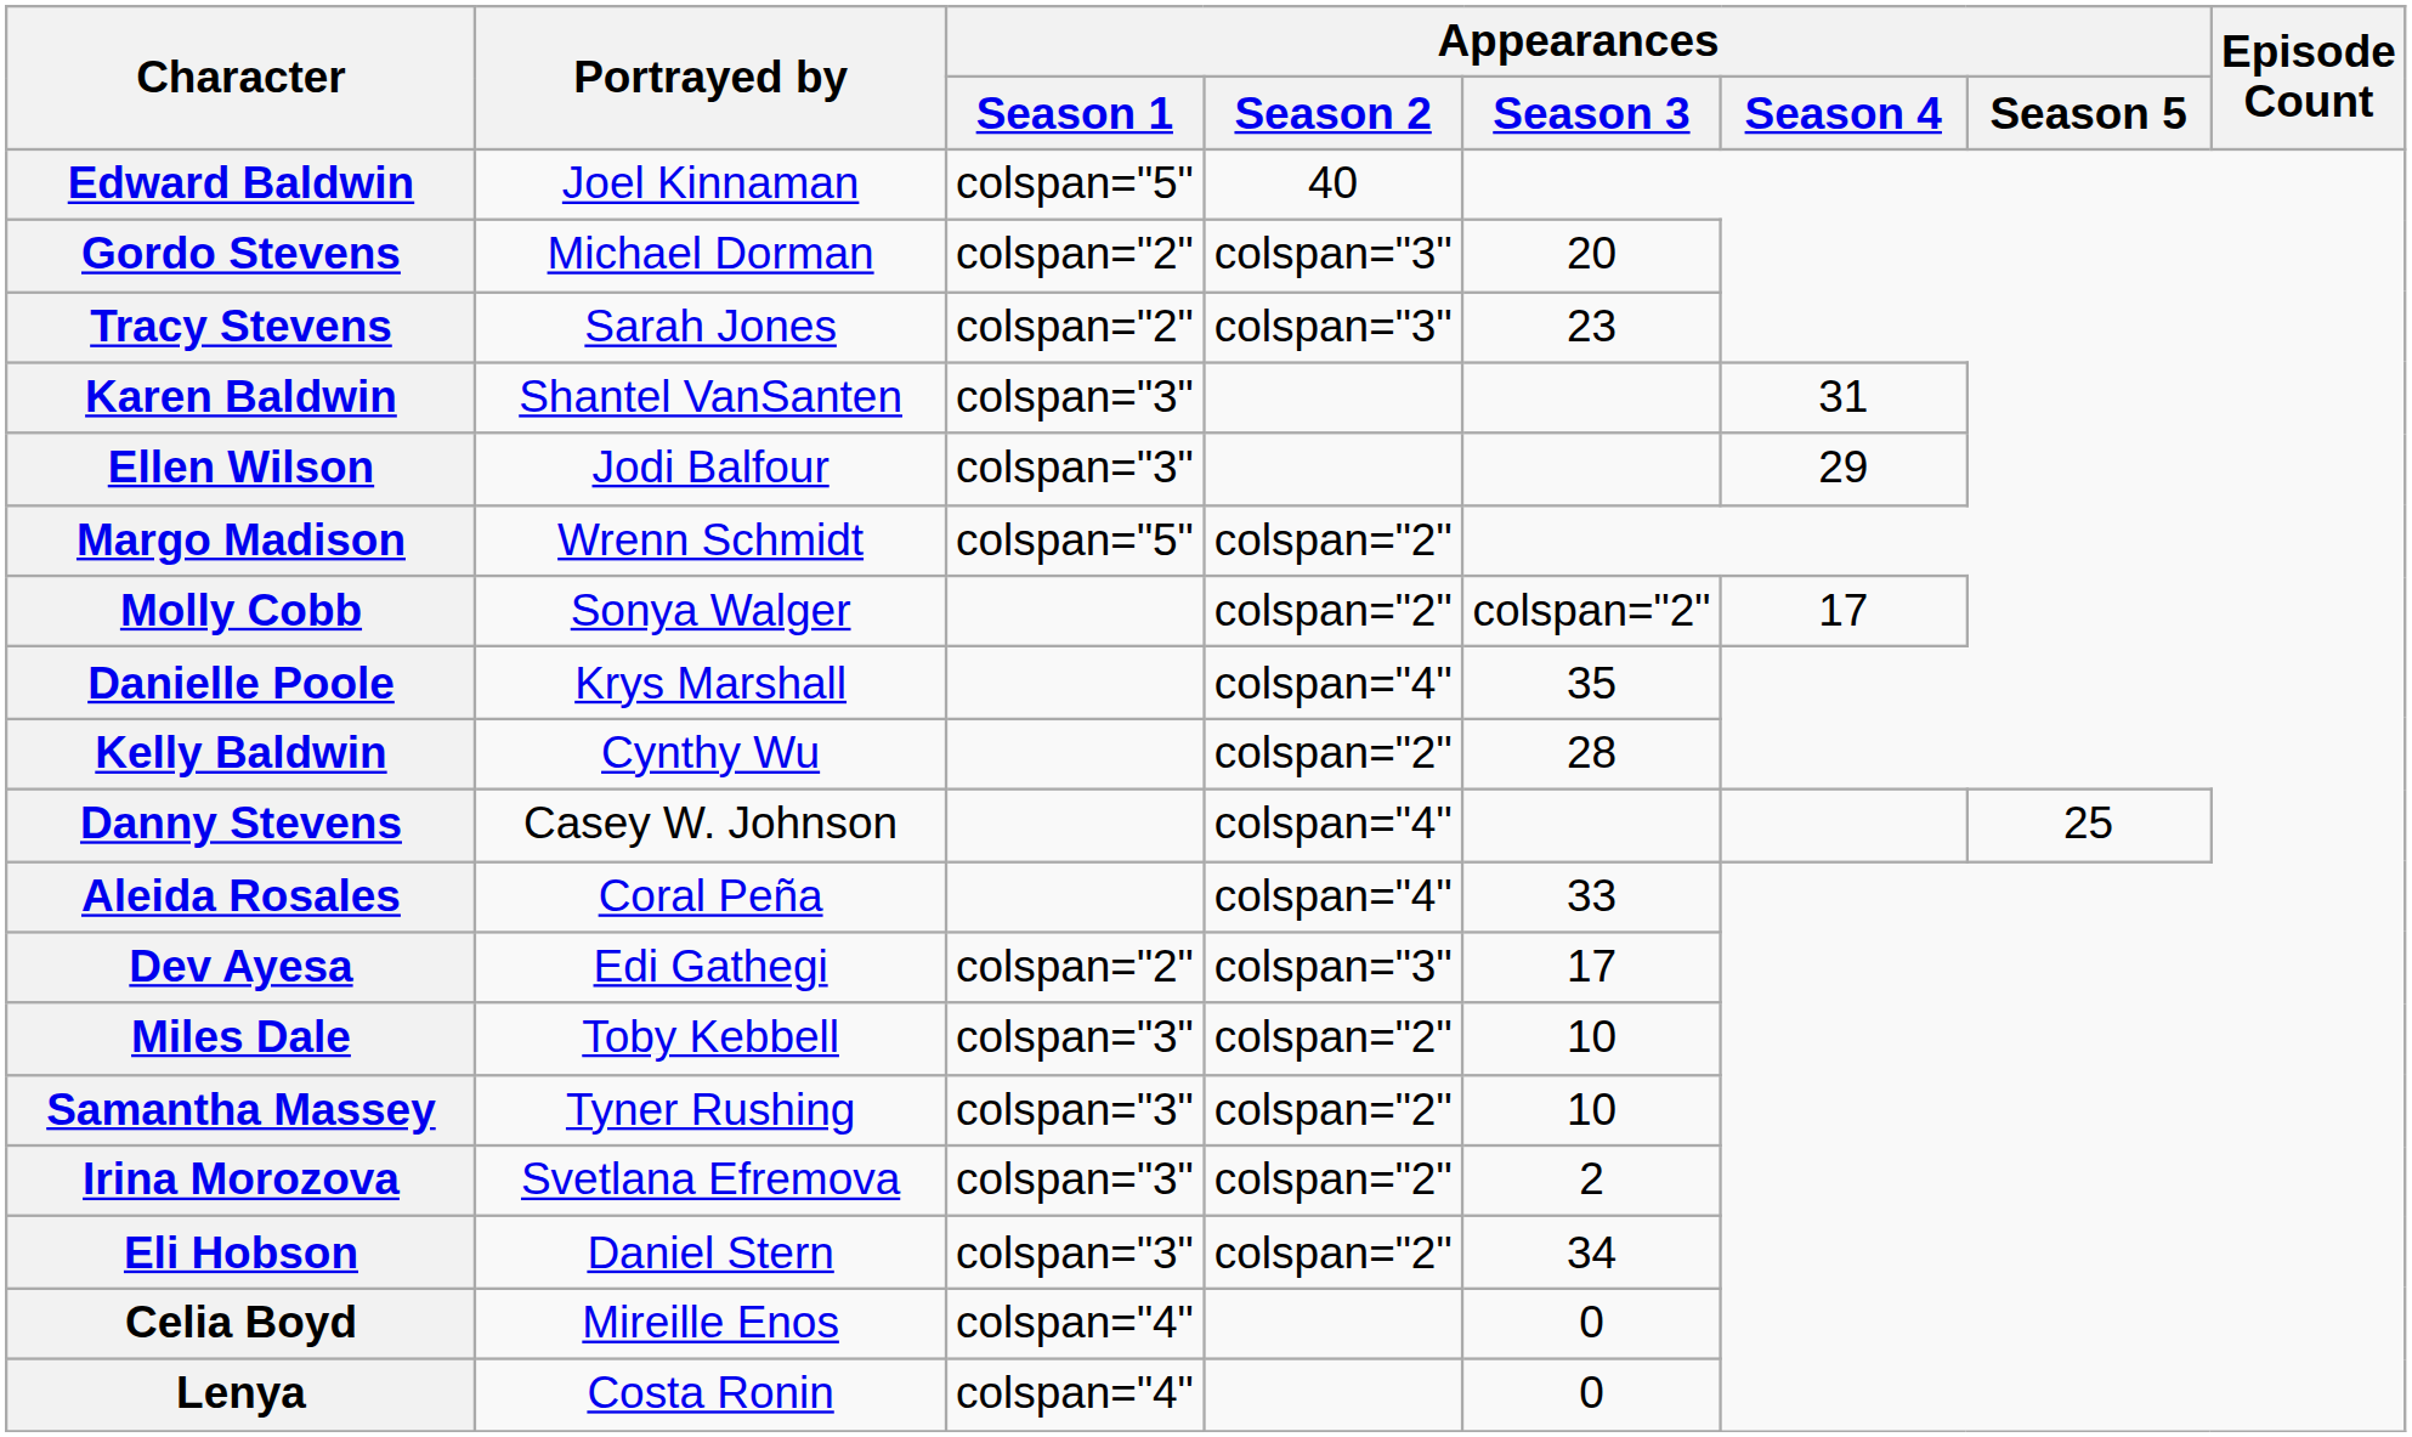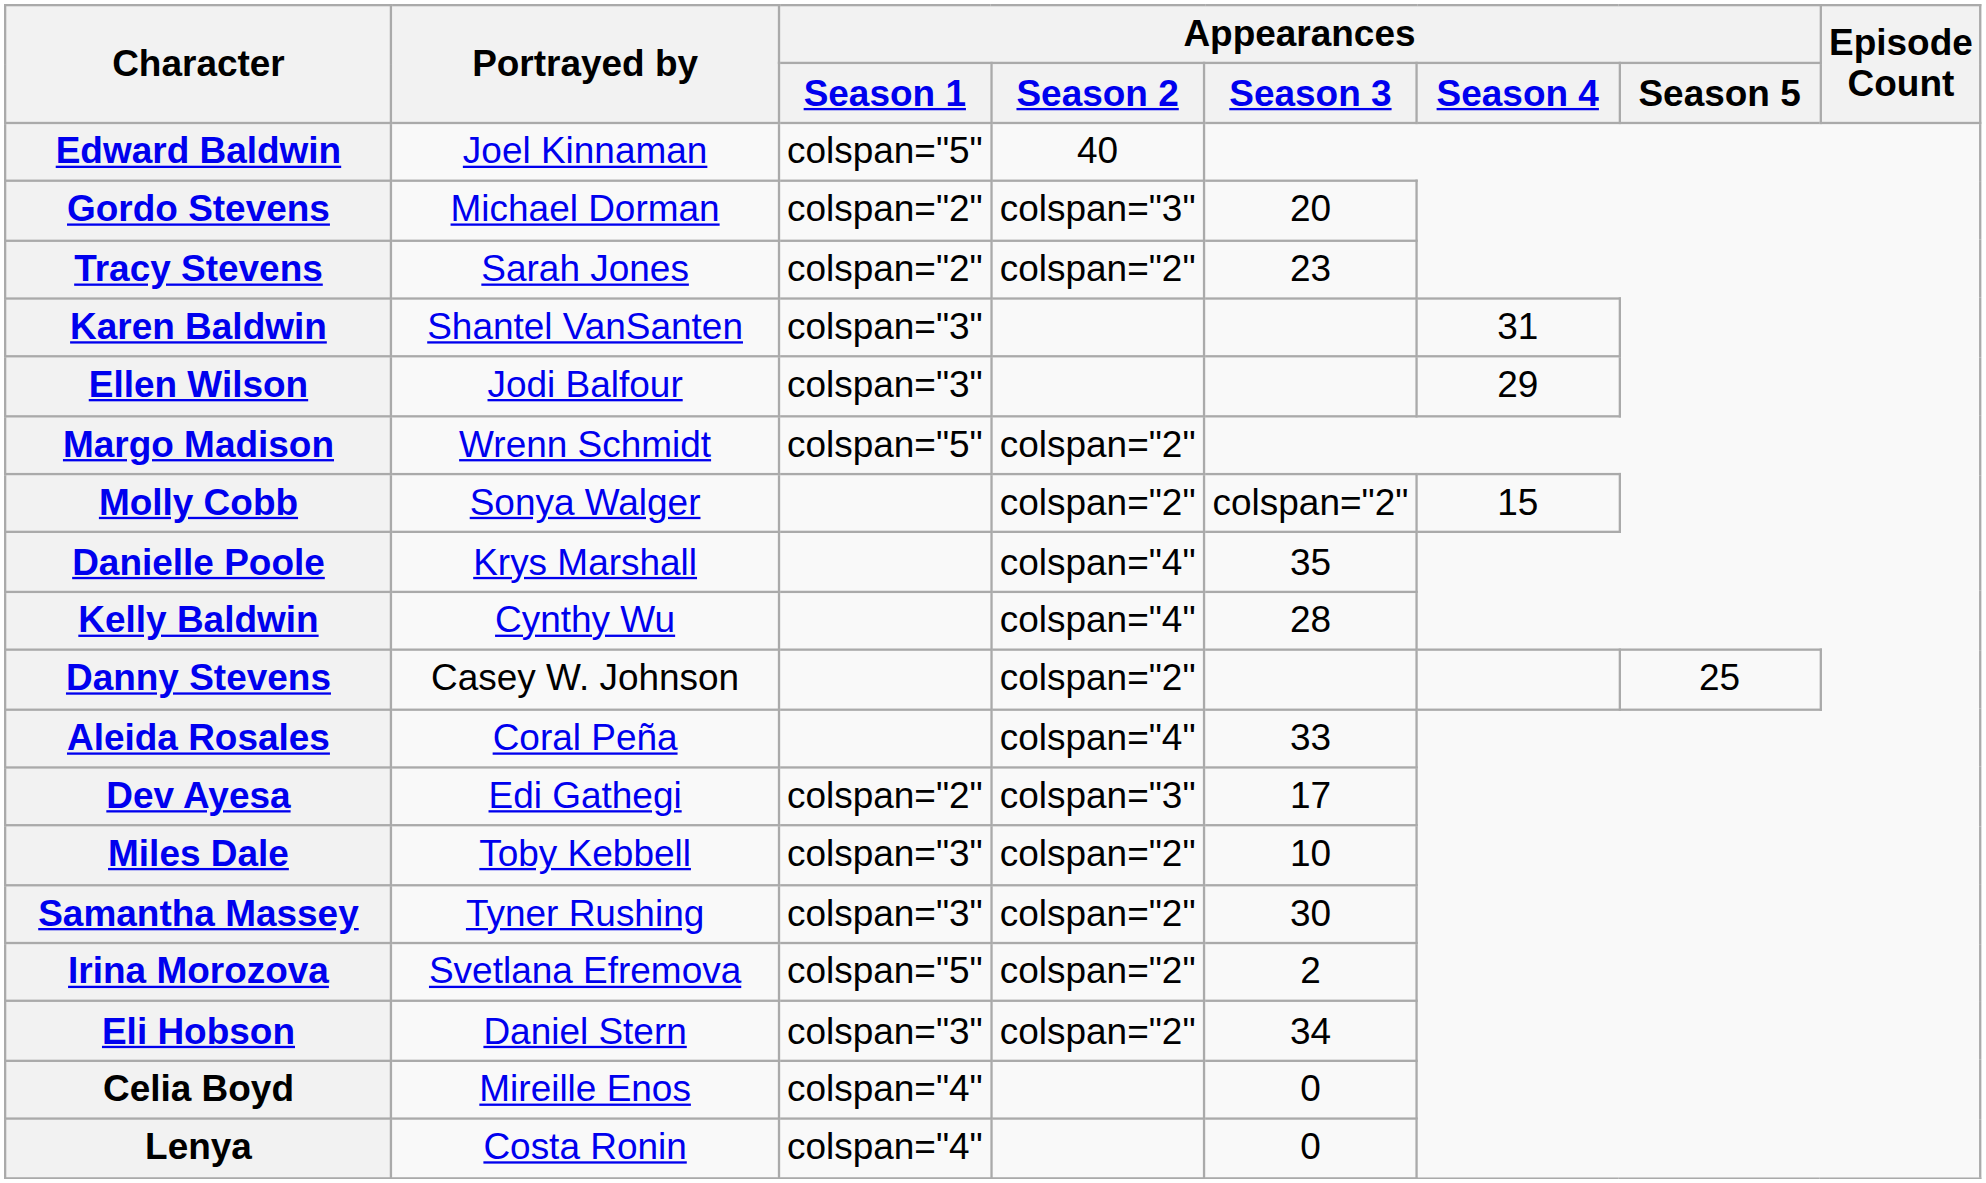Tracy Stevens | Appearances / Season 2: colspan="3" -> colspan="2"
Molly Cobb | Appearances / Season 4: 17 -> 15
Kelly Baldwin | Appearances / Season 2: colspan="2" -> colspan="4"
Danny Stevens | Appearances / Season 2: colspan="4" -> colspan="2"
Samantha Massey | Appearances / Season 3: 10 -> 30
Irina Morozova | Appearances / Season 1: colspan="3" -> colspan="5"
